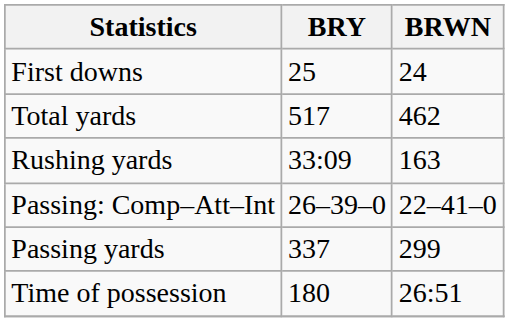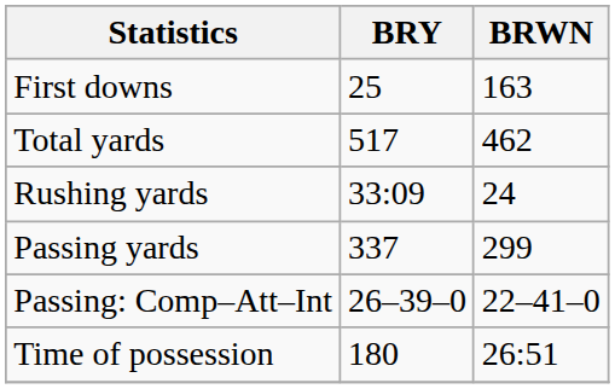First downs | BRWN: 24 -> 163
Rushing yards | BRWN: 163 -> 24
rows swapped: Passing yards <-> Passing: Comp–Att–Int
